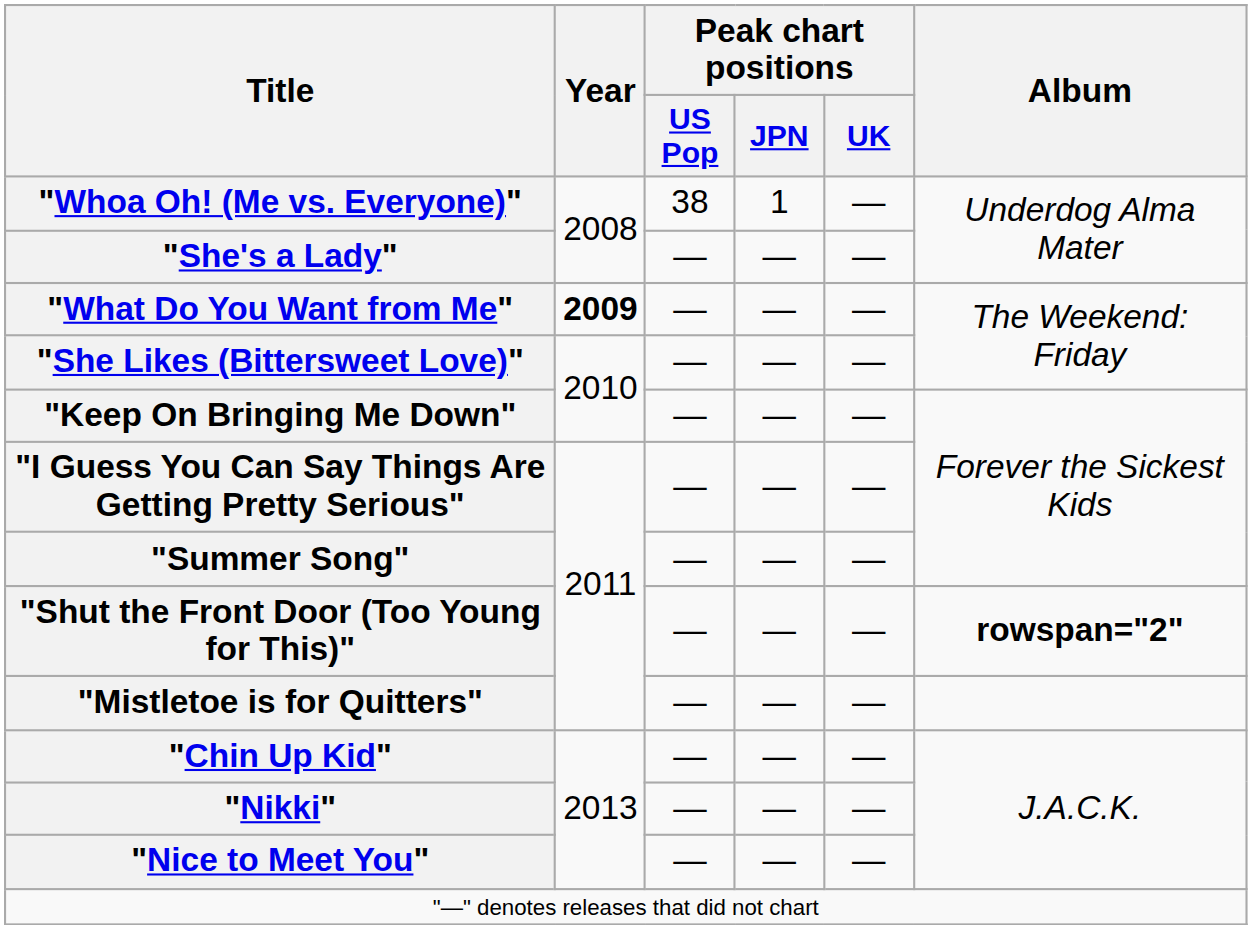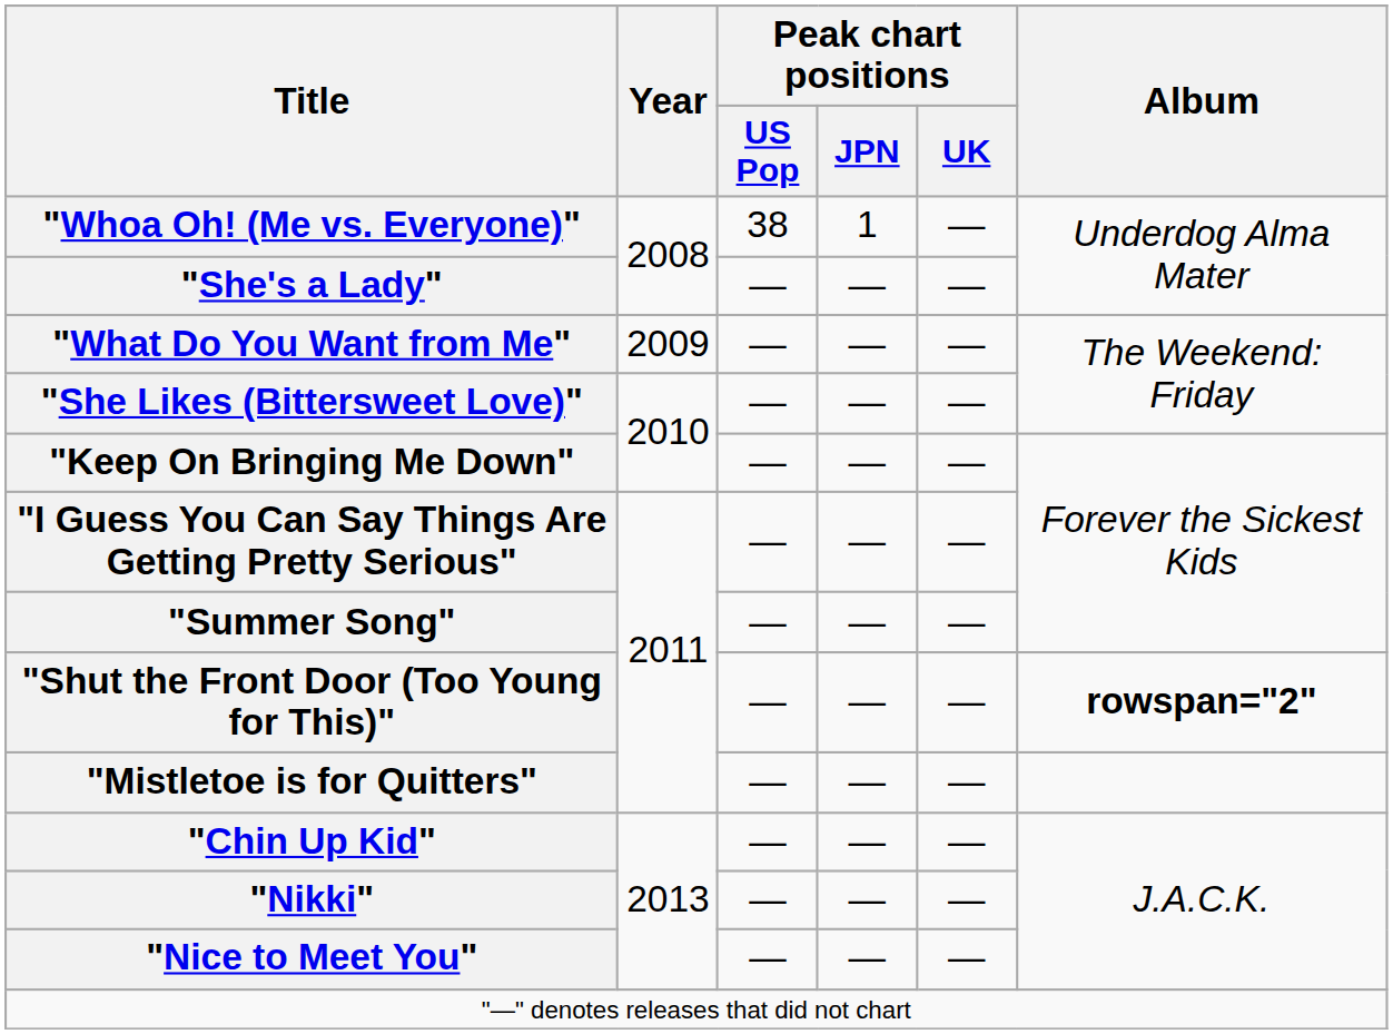"What Do You Want from Me" | Year: bold -> normal
